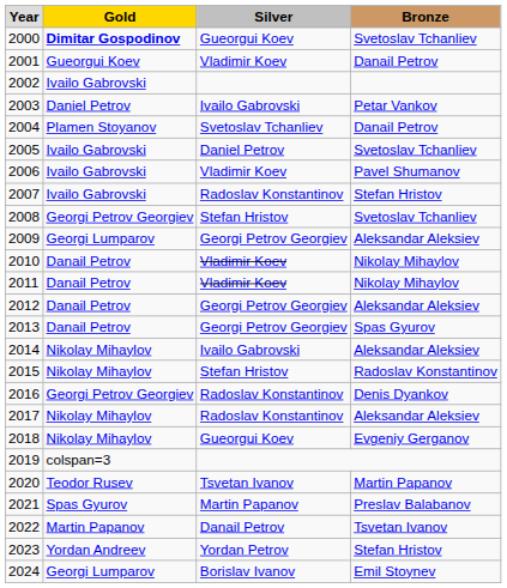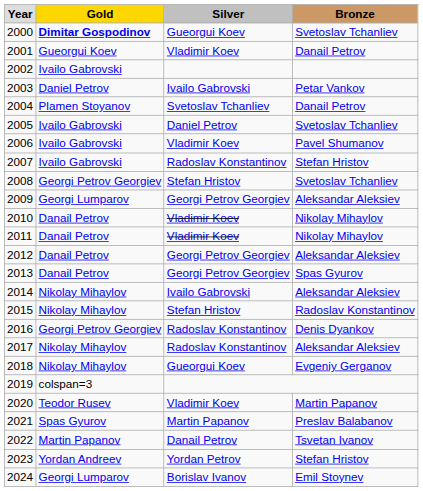2020 | Silver: Tsvetan Ivanov -> Vladimir Koev
